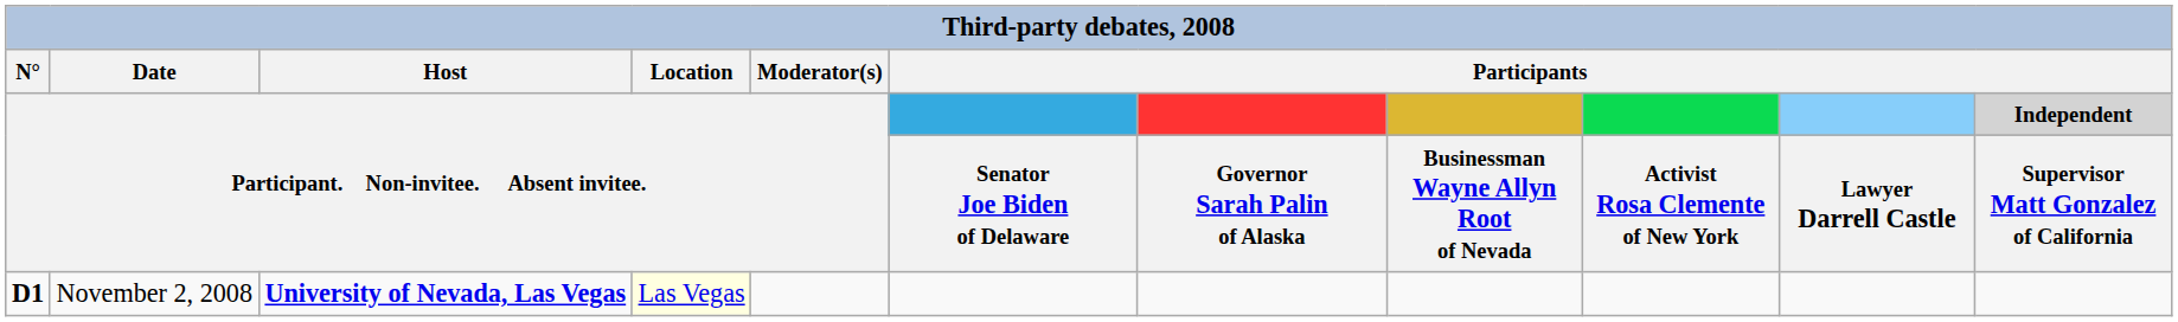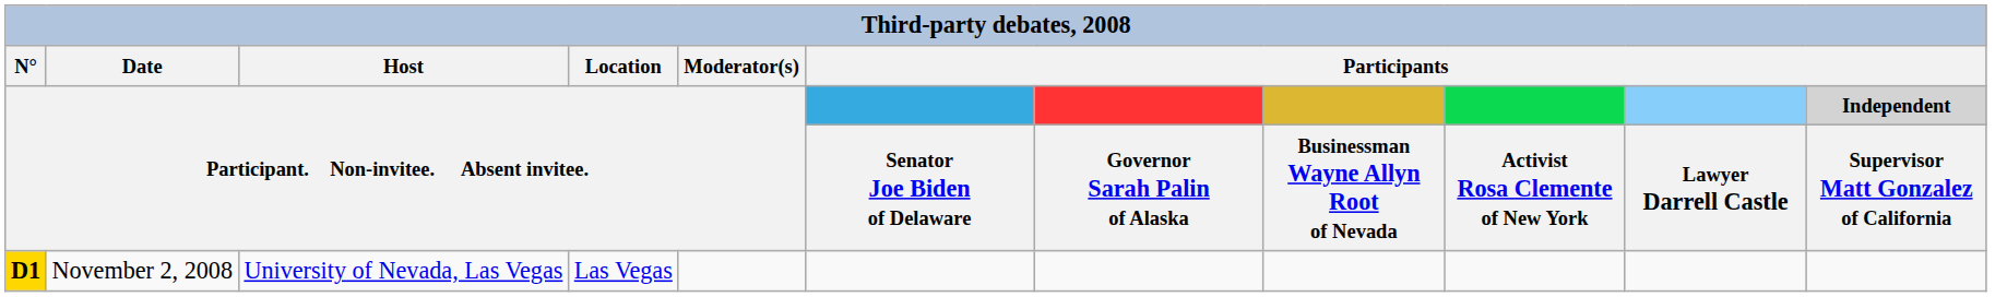November 2, 2008 | N° / Participant. Non-invitee. Absent invitee.: no background -> gold background
November 2, 2008 | Host / Participant. Non-invitee. Absent invitee.: bold -> normal
November 2, 2008 | Location / Participant. Non-invitee. Absent invitee.: lightyellow background -> no background
